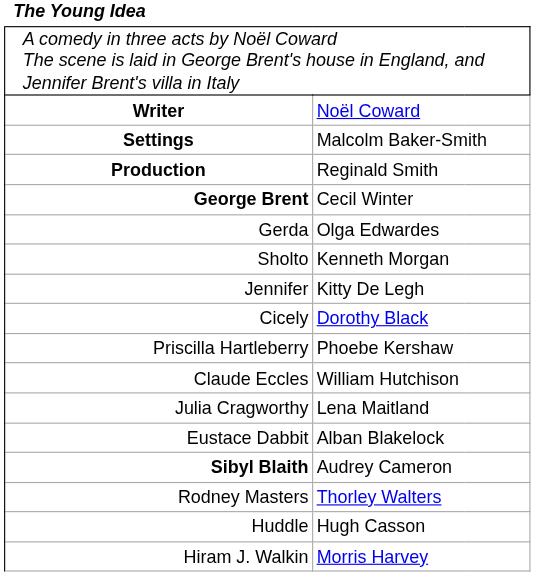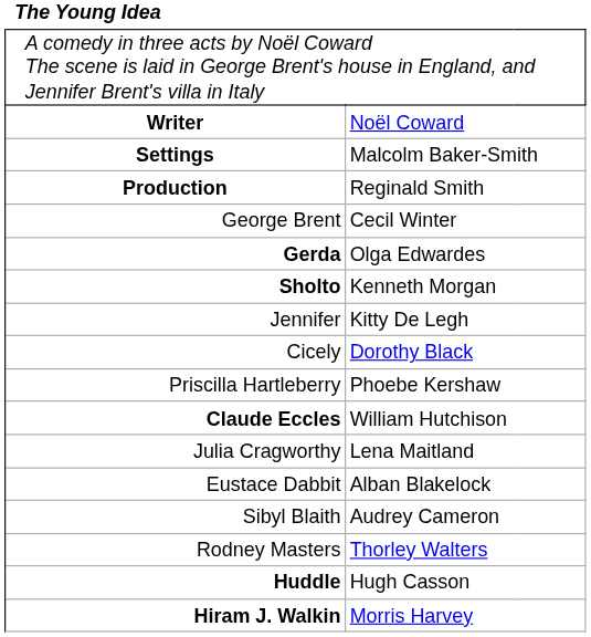George Brent | column 2: bold -> normal
Gerda | column 2: normal -> bold
Sholto | column 2: normal -> bold
Claude Eccles | column 2: normal -> bold
Sibyl Blaith | column 2: bold -> normal
Huddle | column 2: normal -> bold
Hiram J. Walkin | column 2: normal -> bold
